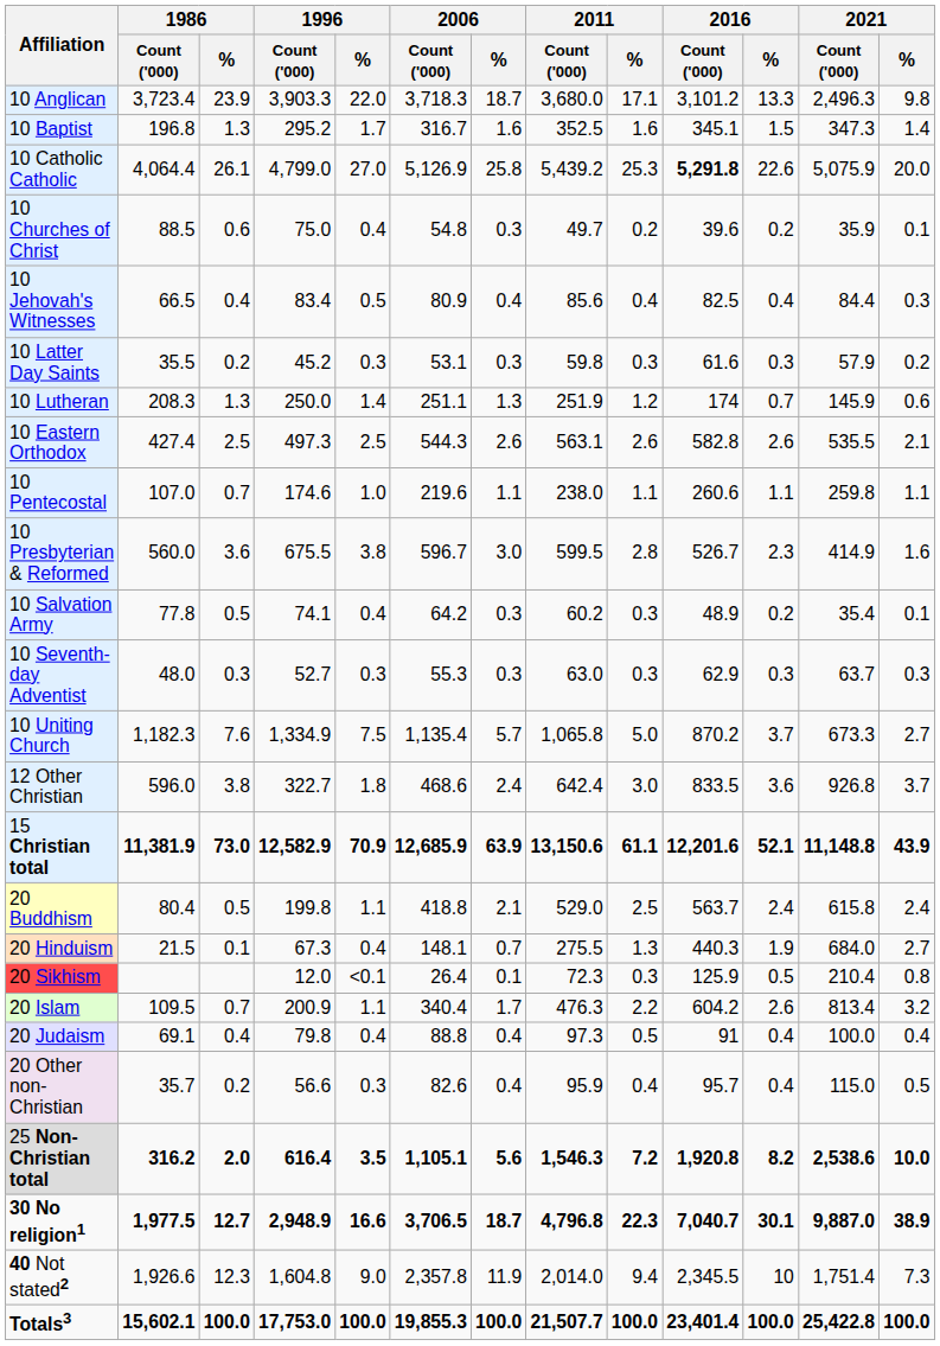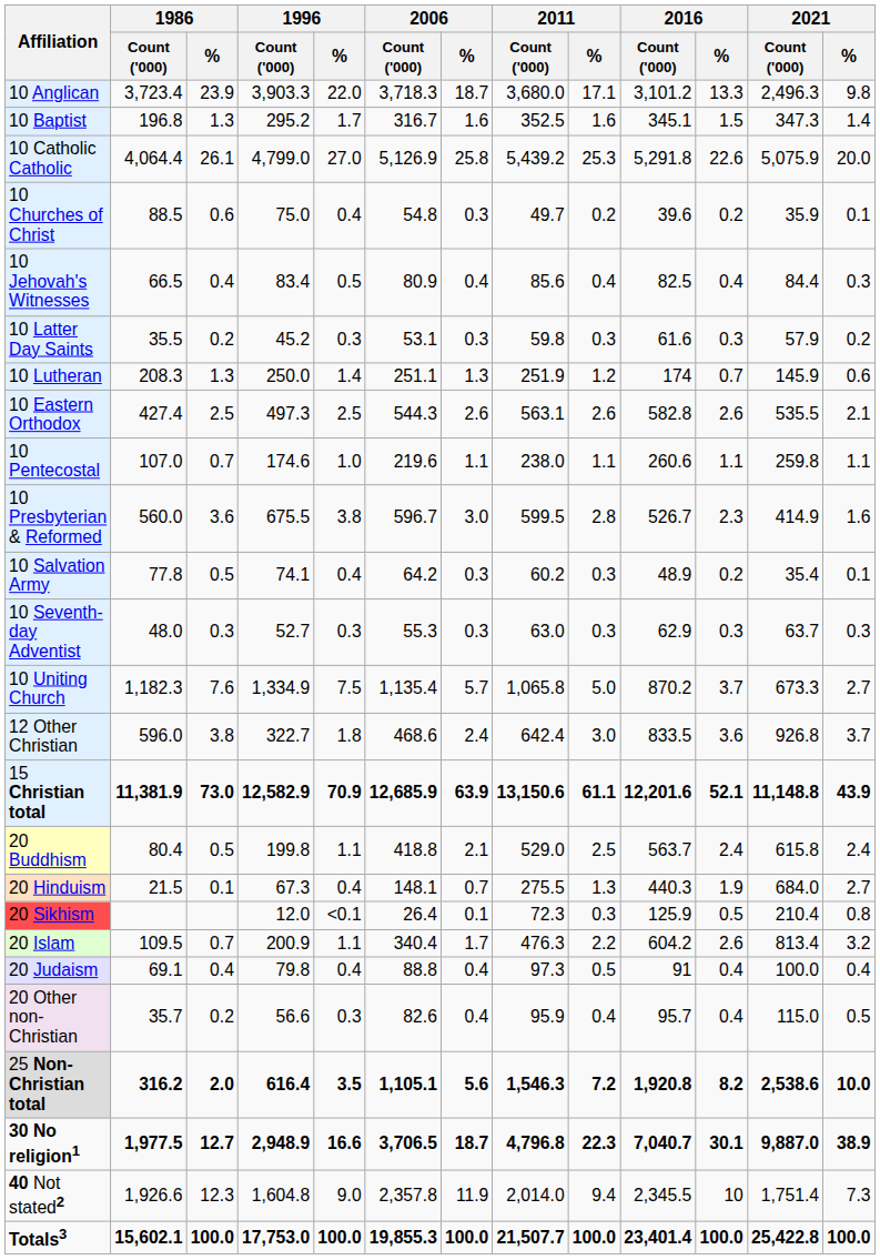10 Catholic Catholic | 2016 / Count ('000): bold -> normal
